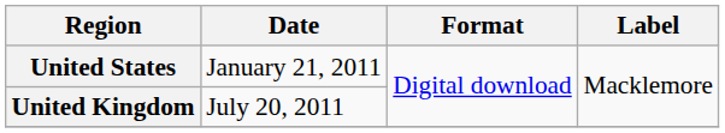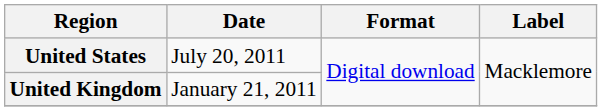United States | Date: January 21, 2011 -> July 20, 2011
United Kingdom | Date: July 20, 2011 -> January 21, 2011
